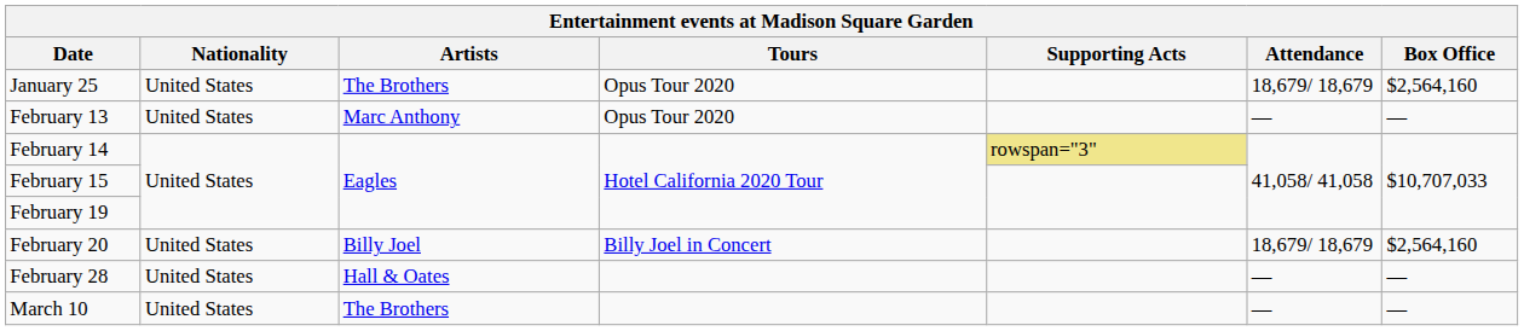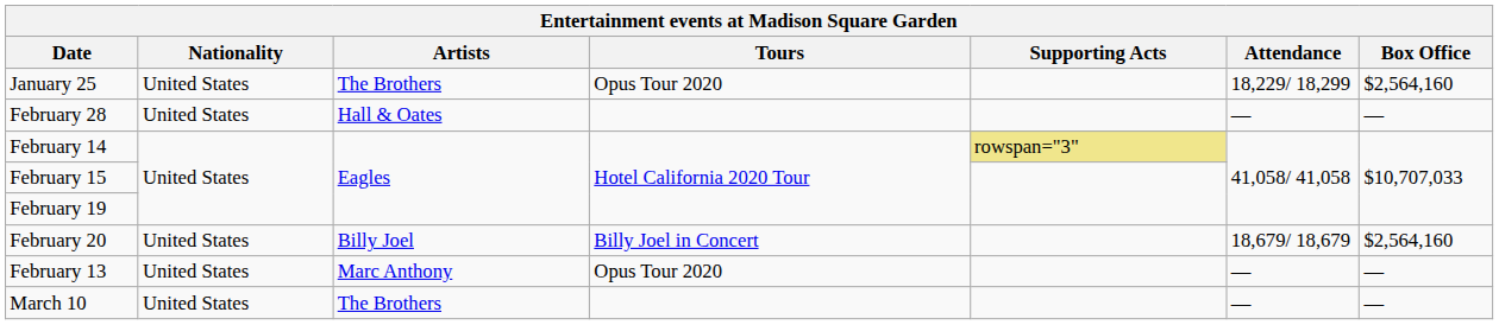January 25 | Attendance: 18,679/ 18,679 -> 18,229/ 18,299
rows swapped: February 13 <-> February 28
